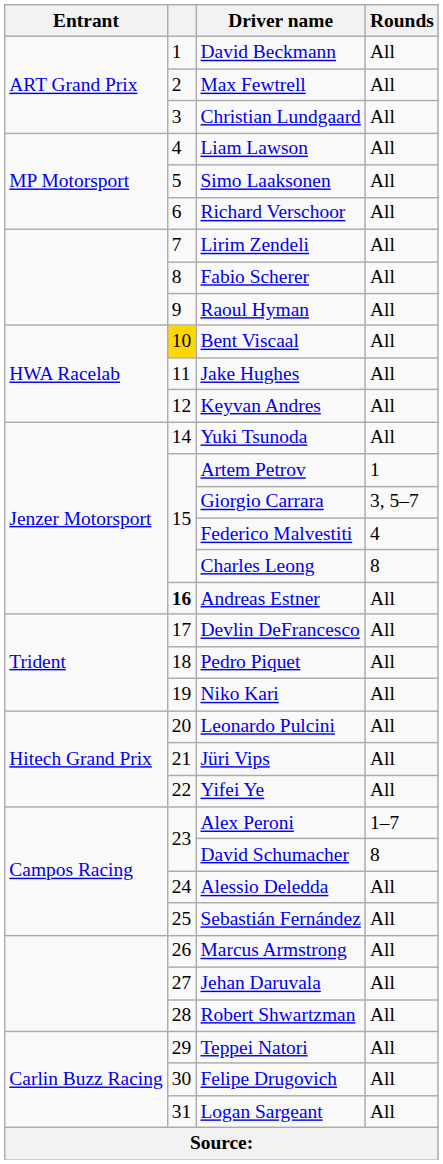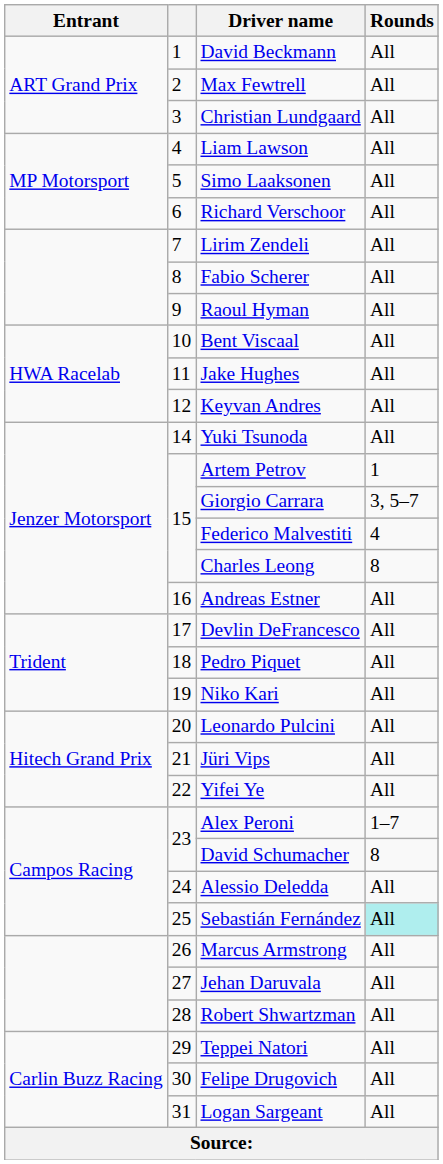Bent Viscaal | column 2: gold background -> no background
Andreas Estner | column 2: bold -> normal
Sebastián Fernández | Rounds: no background -> paleturquoise background
